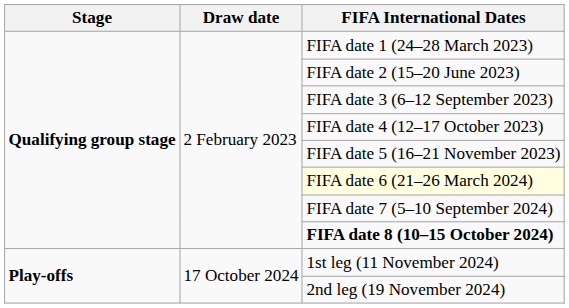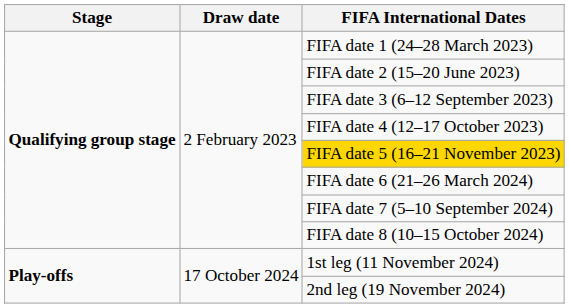FIFA date 5 (16–21 November 2023) | FIFA International Dates: no background -> gold background
FIFA date 6 (21–26 March 2024) | FIFA International Dates: lightyellow background -> no background
FIFA date 8 (10–15 October 2024) | FIFA International Dates: bold -> normal
